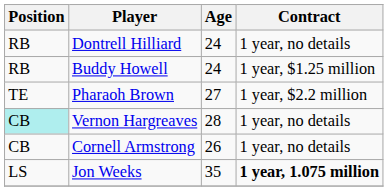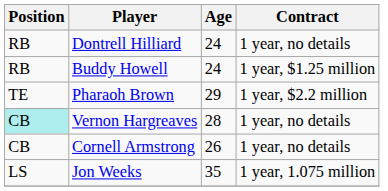Pharaoh Brown | Age: 27 -> 29
Jon Weeks | Contract: bold -> normal
